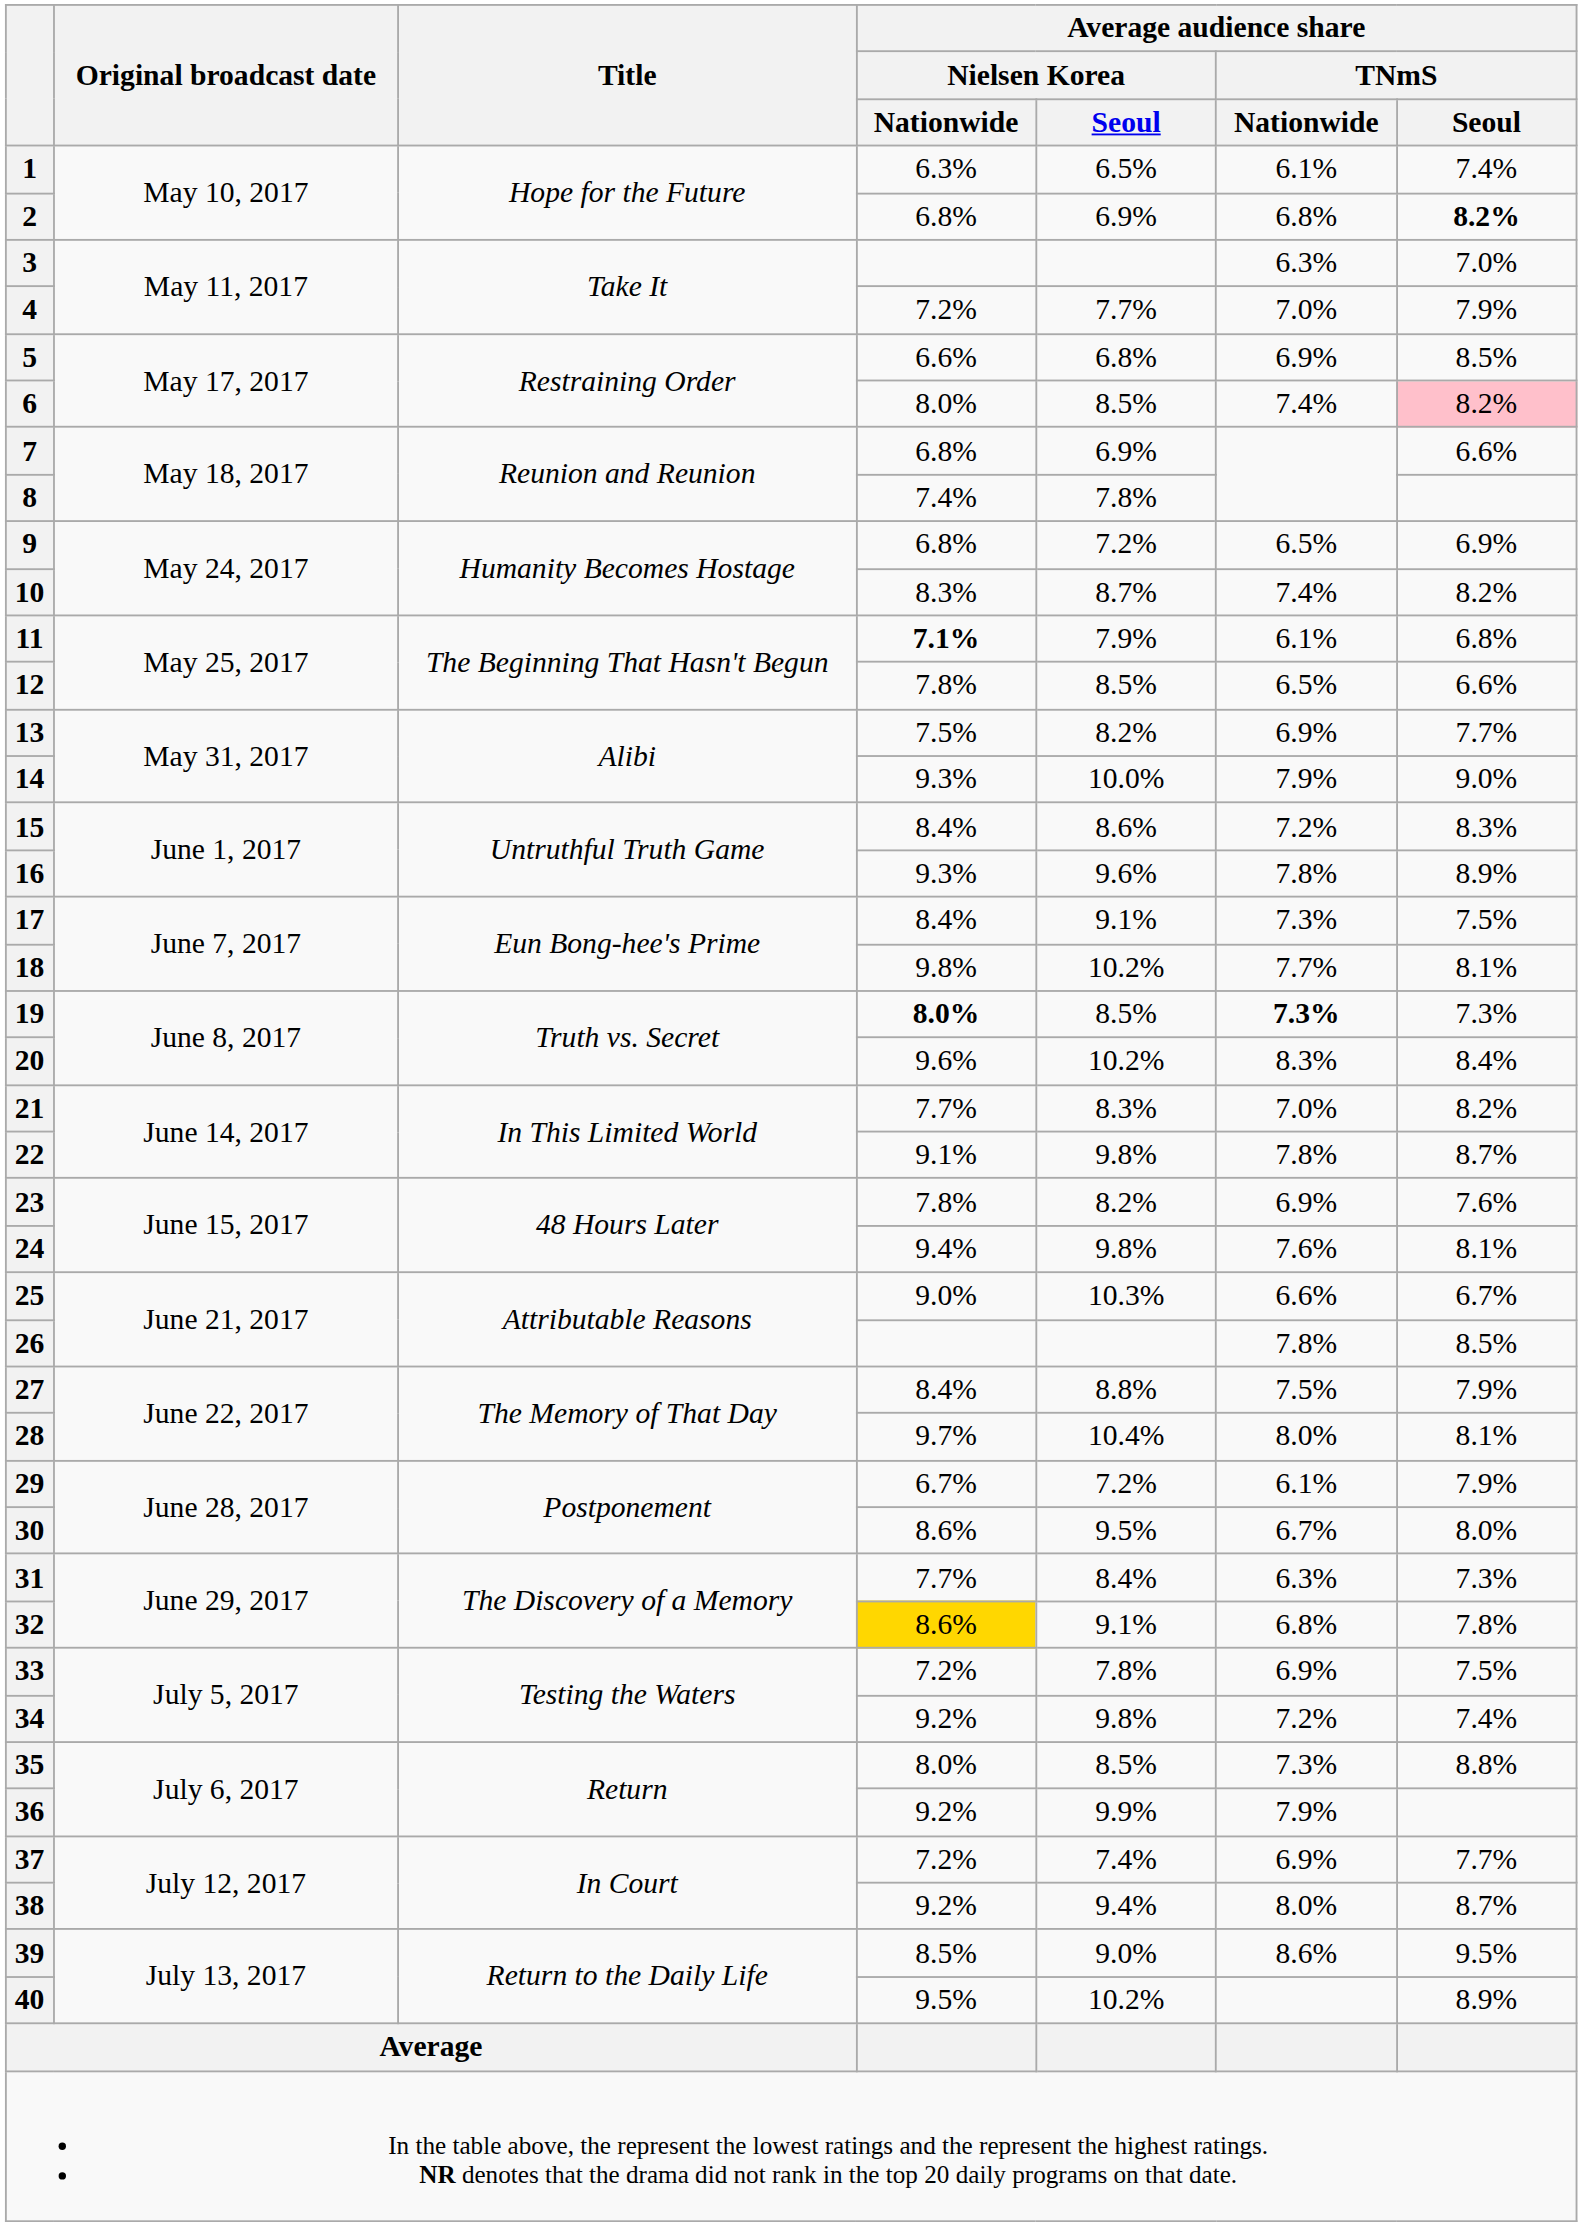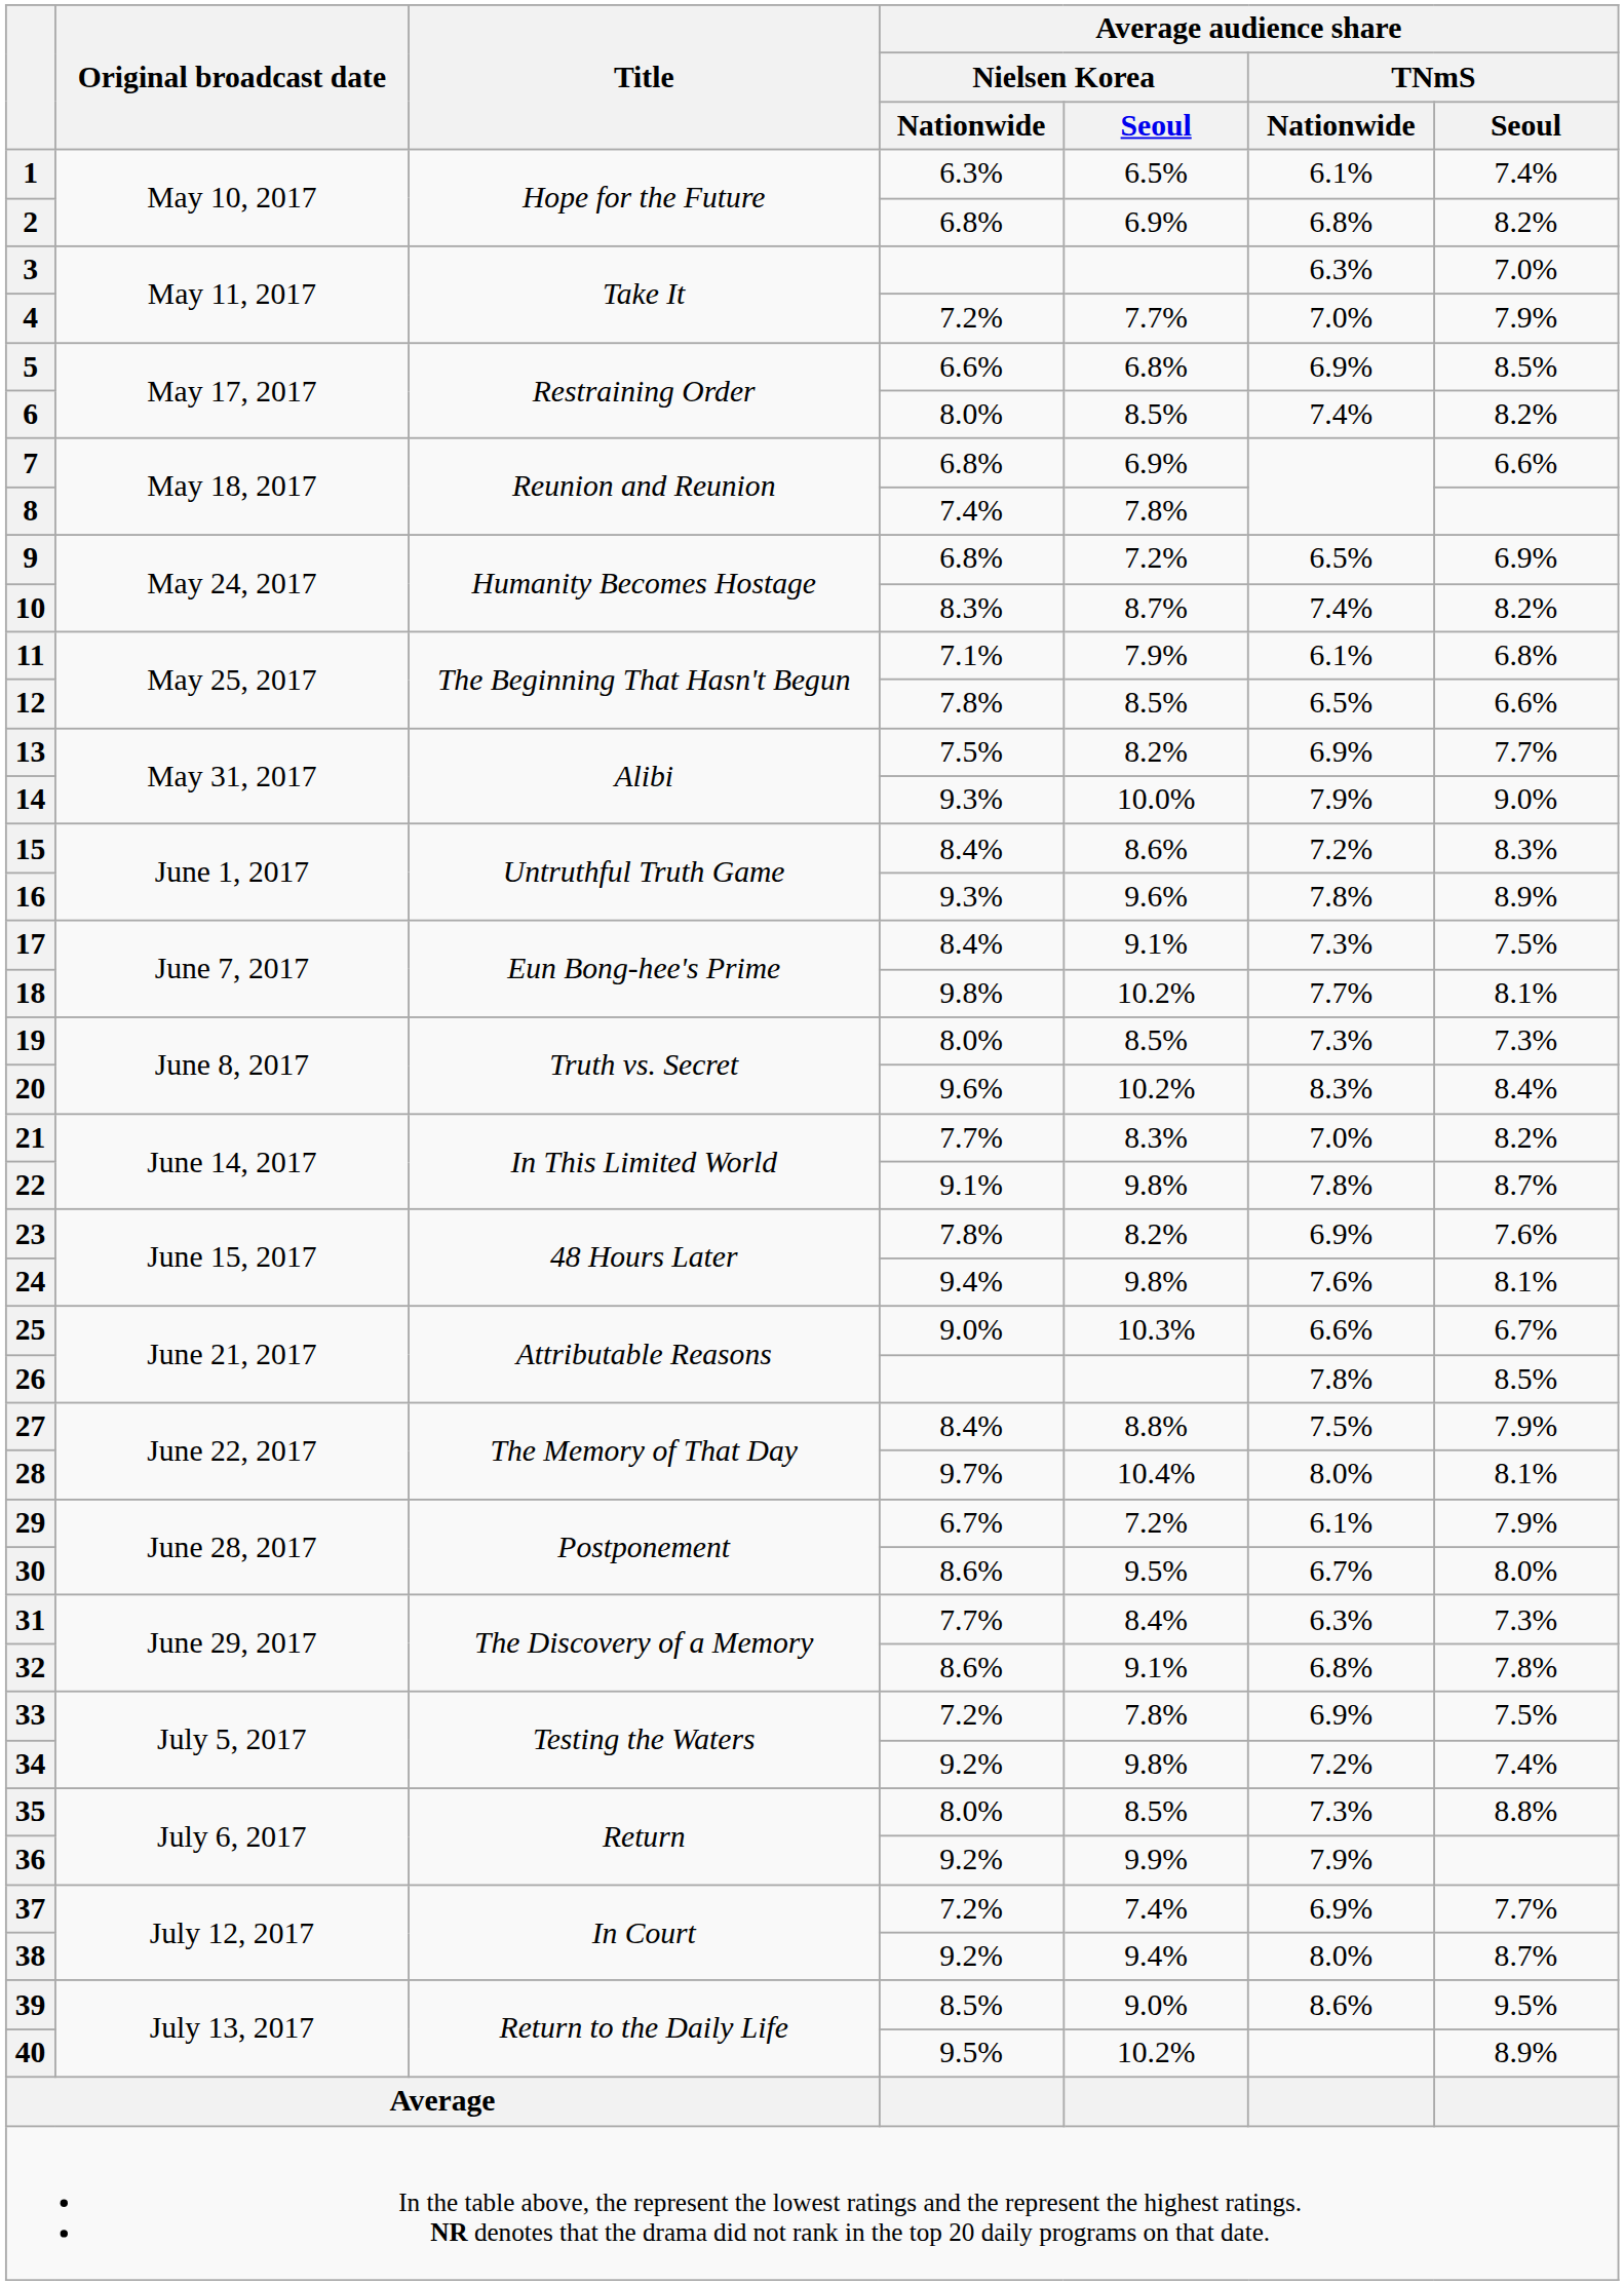2 | Average audience share / TNmS / Seoul: bold -> normal
6 | Average audience share / TNmS / Seoul: pink background -> no background
11 | Average audience share / Nielsen Korea / Nationwide: bold -> normal
19 | Average audience share / Nielsen Korea / Nationwide: bold -> normal
19 | Average audience share / TNmS / Nationwide: bold -> normal
32 | Average audience share / Nielsen Korea / Nationwide: gold background -> no background
